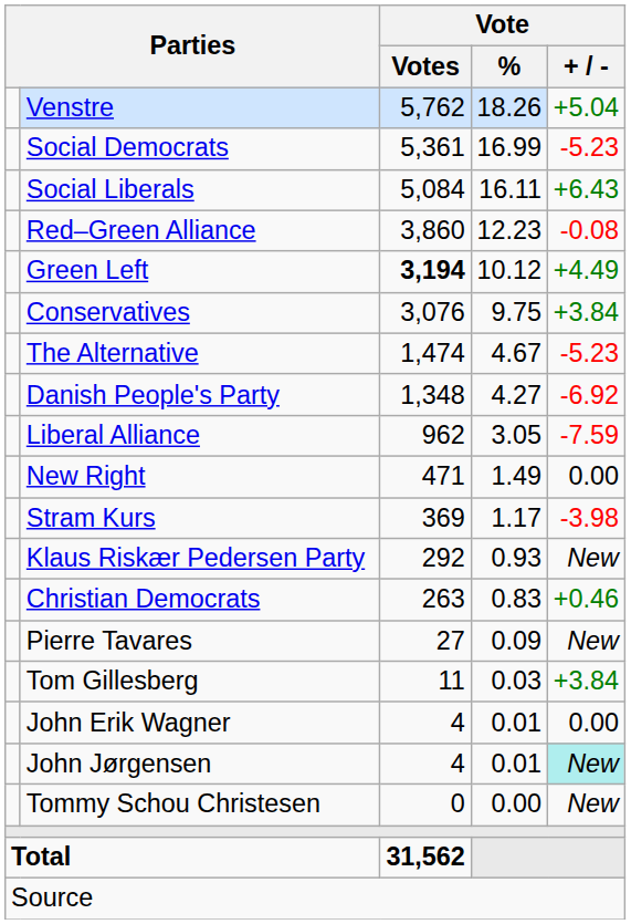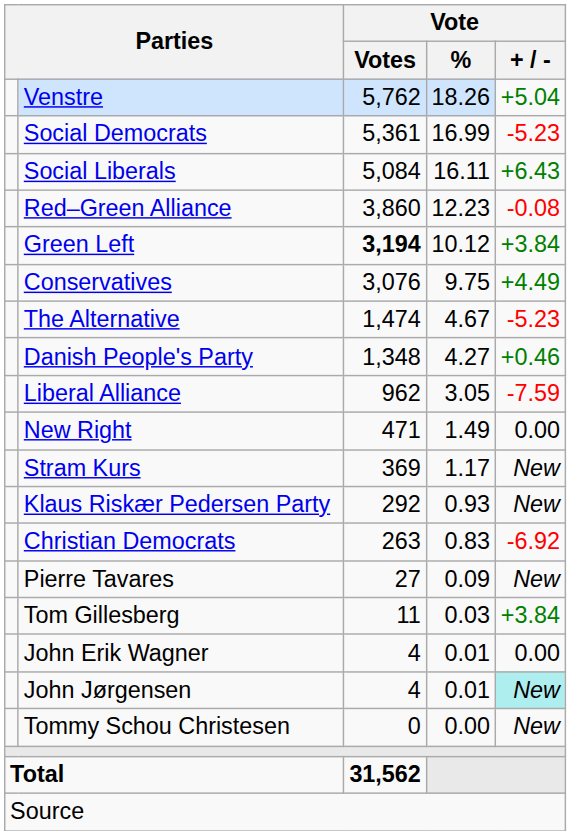Green Left | Vote / + / -: +4.49 -> +3.84
Conservatives | Vote / + / -: +3.84 -> +4.49
Danish People's Party | Vote / + / -: -6.92 -> +0.46
Stram Kurs | Vote / + / -: -3.98 -> New
Christian Democrats | Vote / + / -: +0.46 -> -6.92
